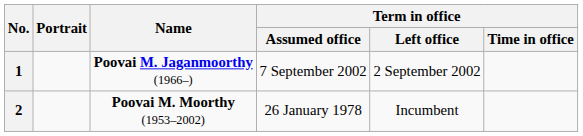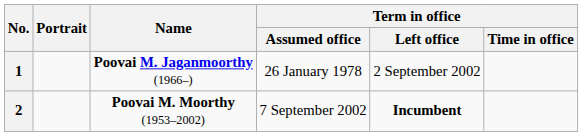1 | Term in office / Assumed office: 7 September 2002 -> 26 January 1978
2 | Term in office / Assumed office: 26 January 1978 -> 7 September 2002
2 | Term in office / Left office: normal -> bold
